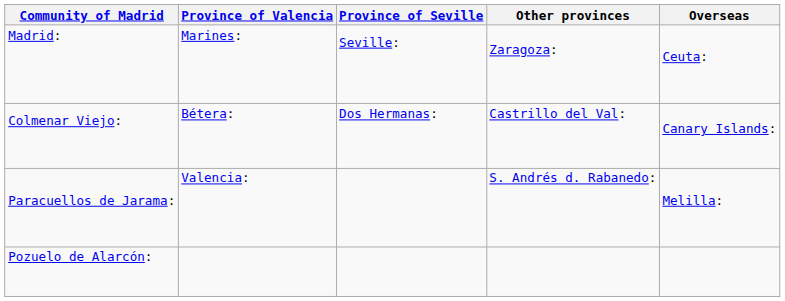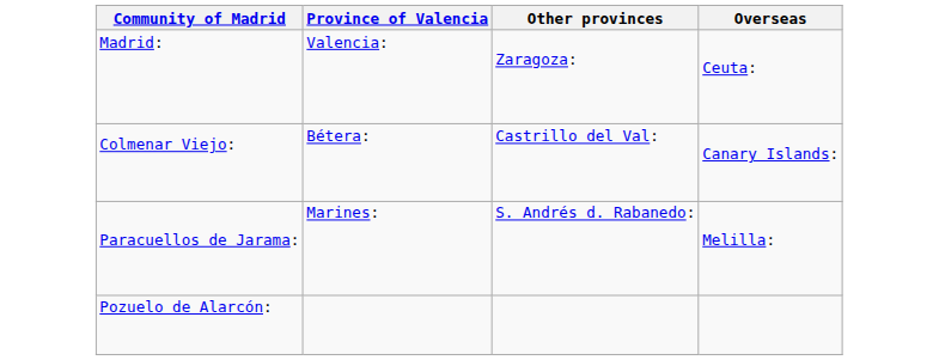- column: Province of Seville | Seville: | Dos Hermanas:
Madrid: | Province of Valencia: Marines: -> Valencia:
Paracuellos de Jarama: | Province of Valencia: Valencia: -> Marines:
